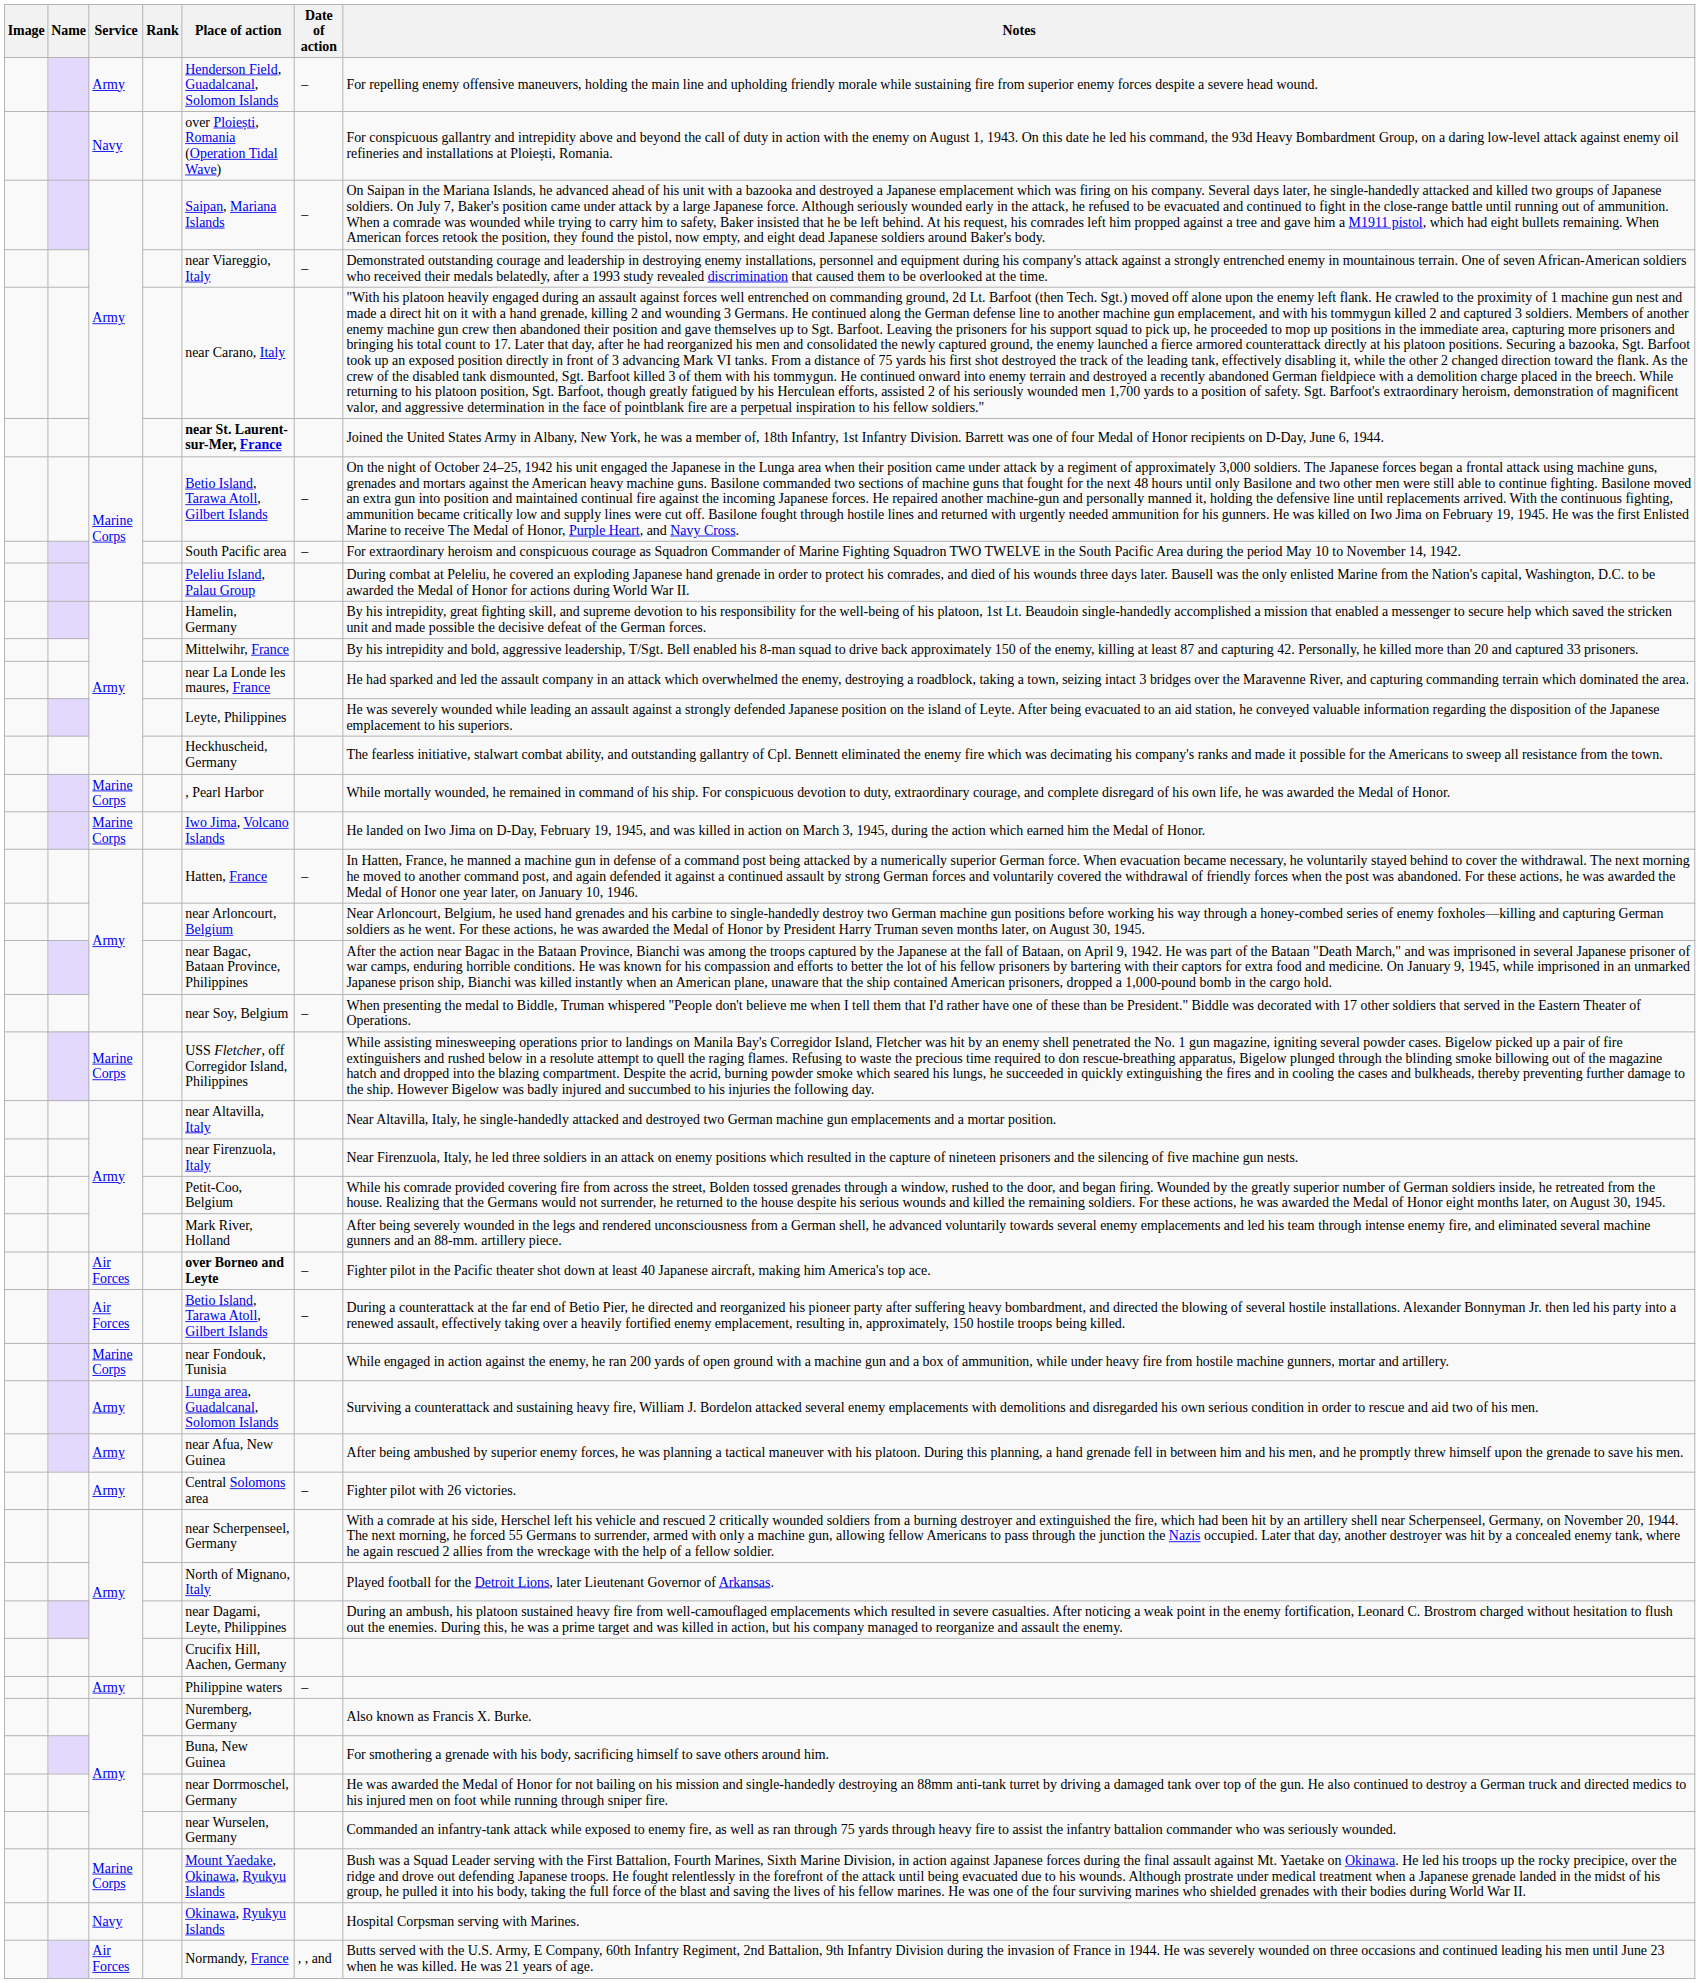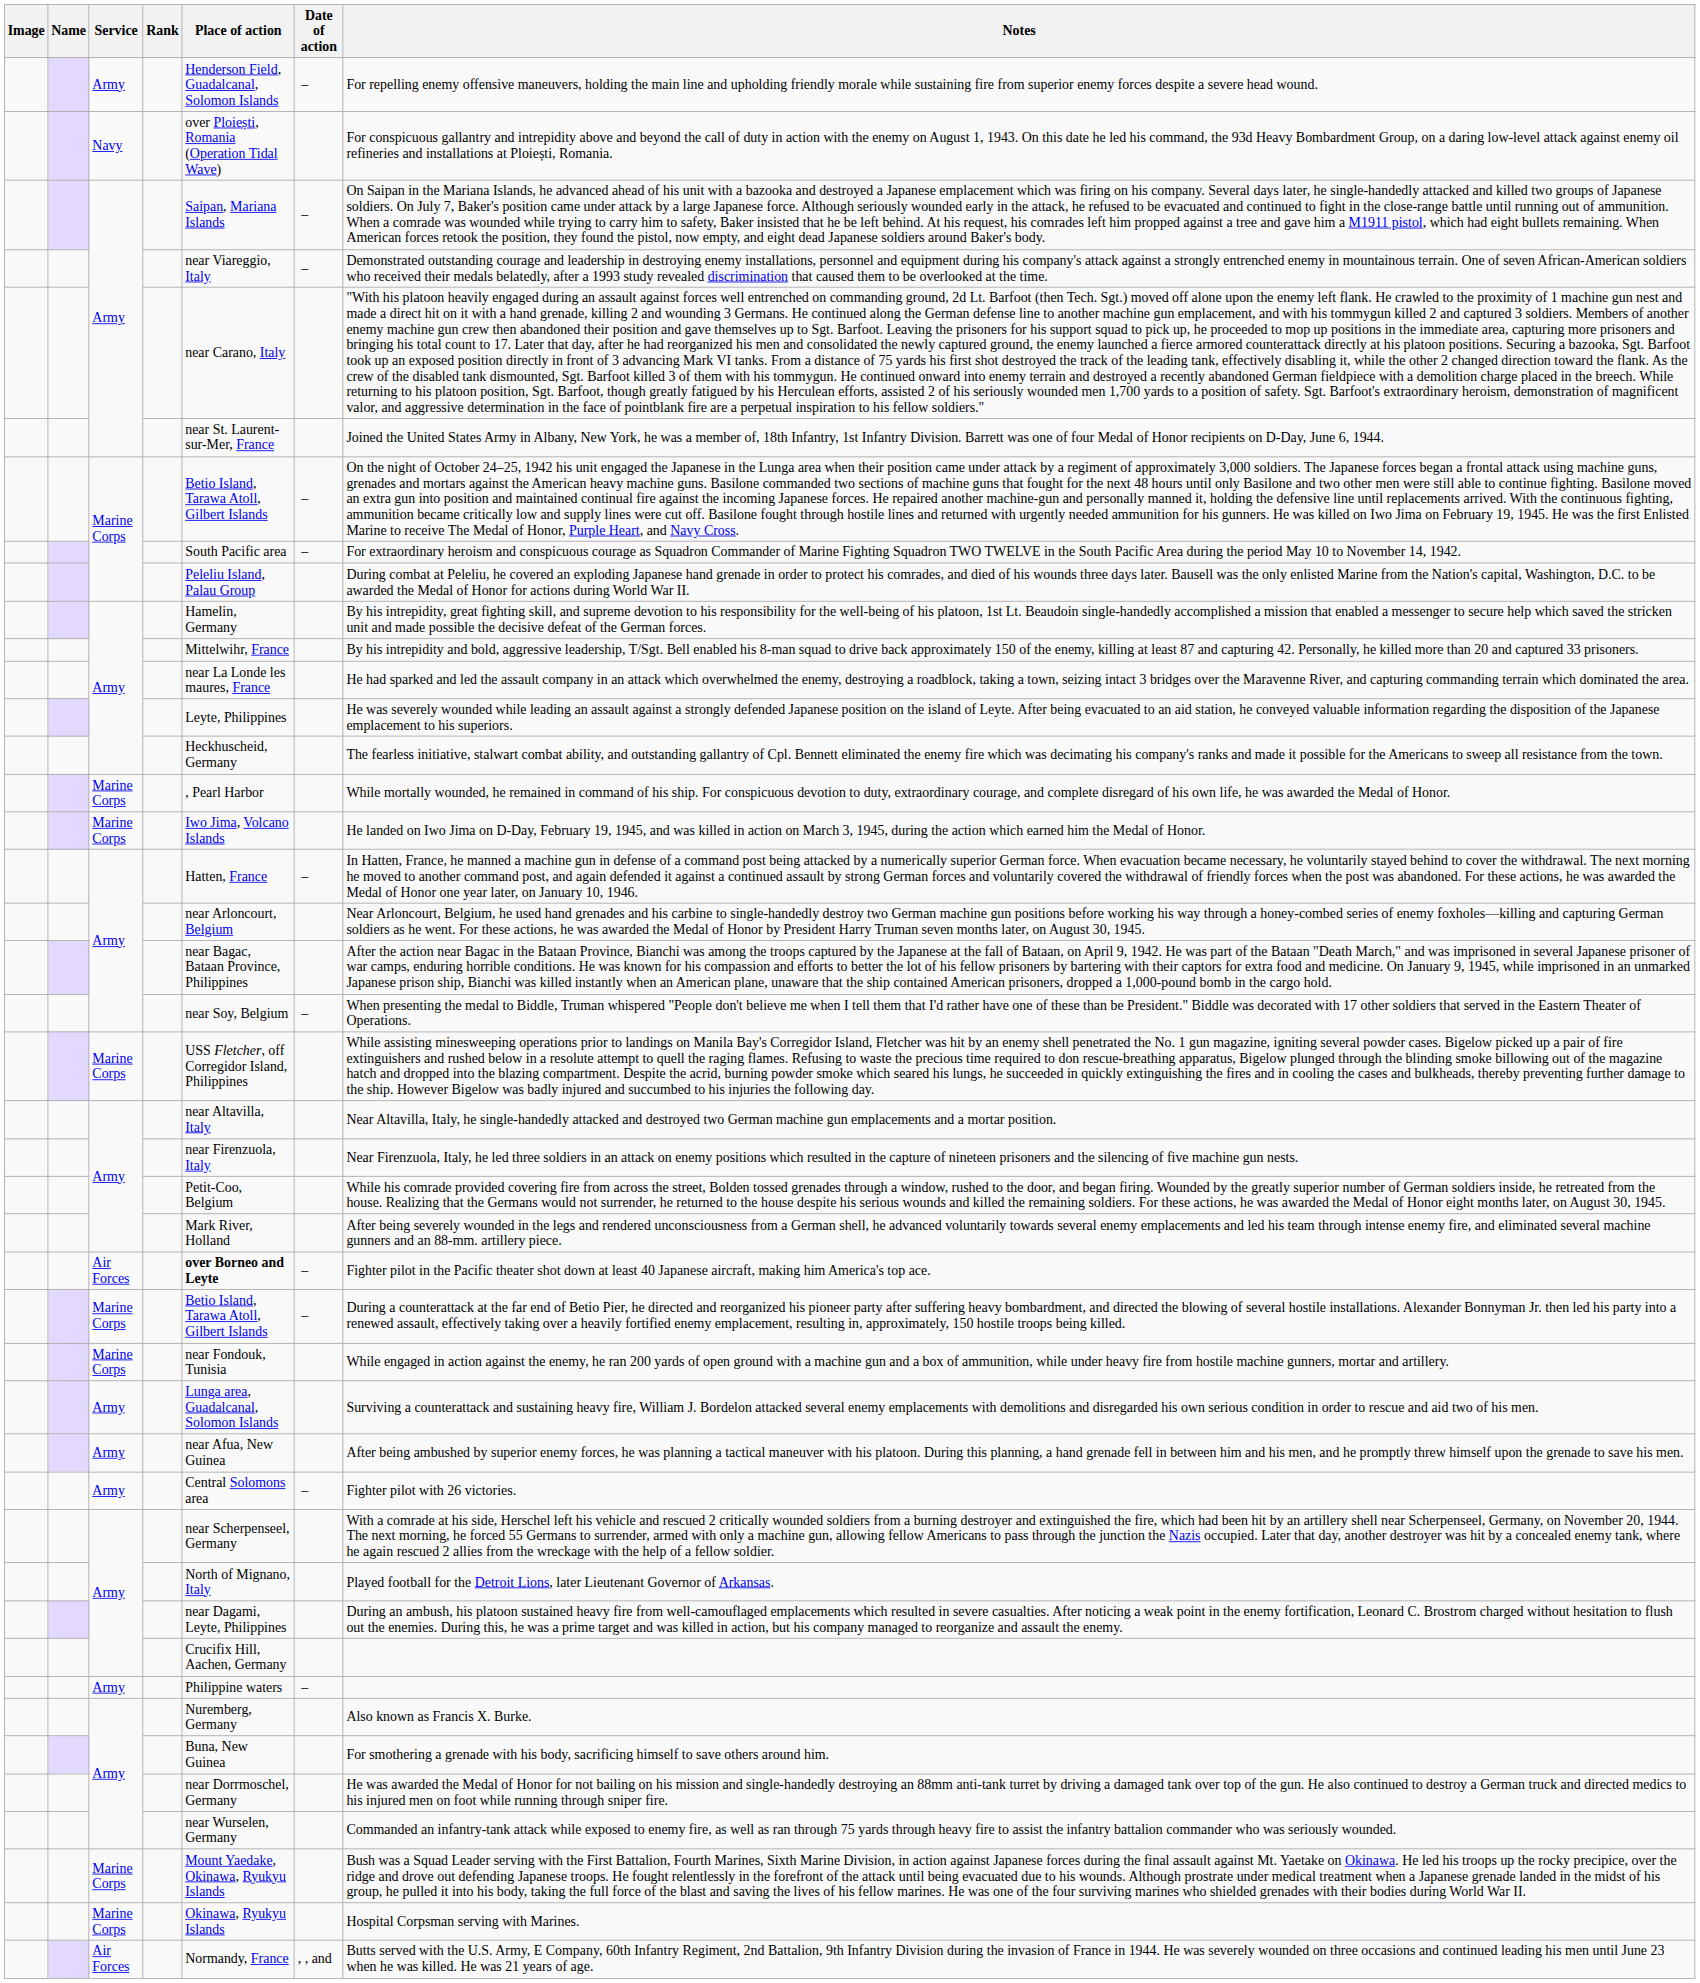row 7 | Place of action: bold -> normal
row 28 | Service: Air Forces -> Marine Corps
row 43 | Service: Navy -> Marine Corps
